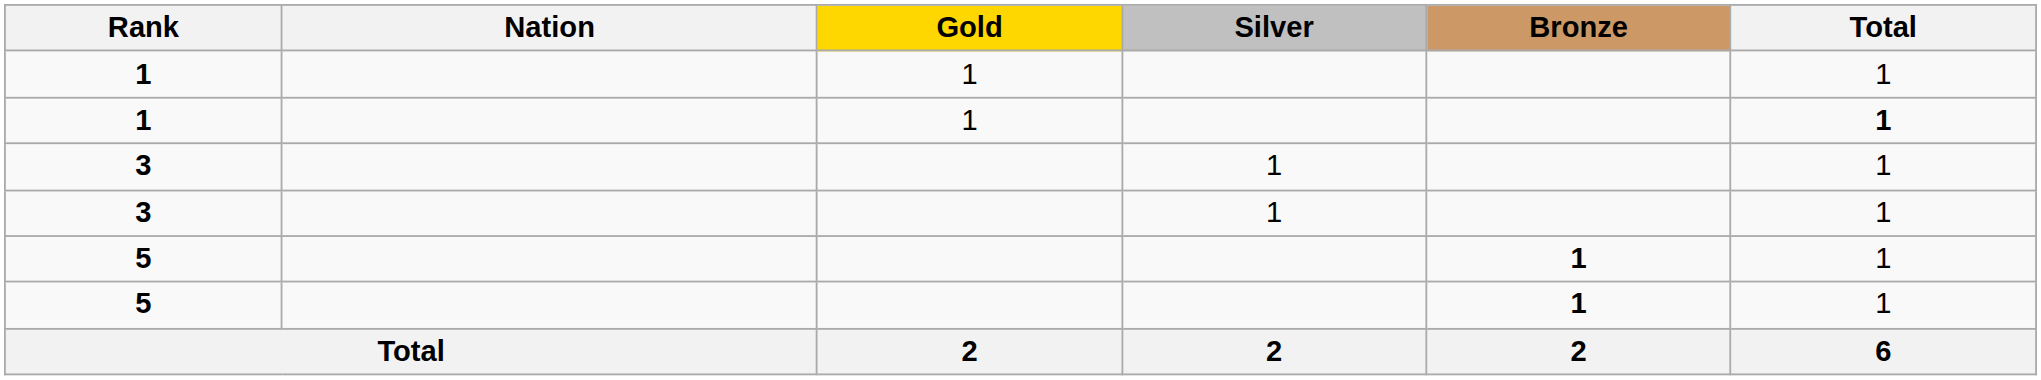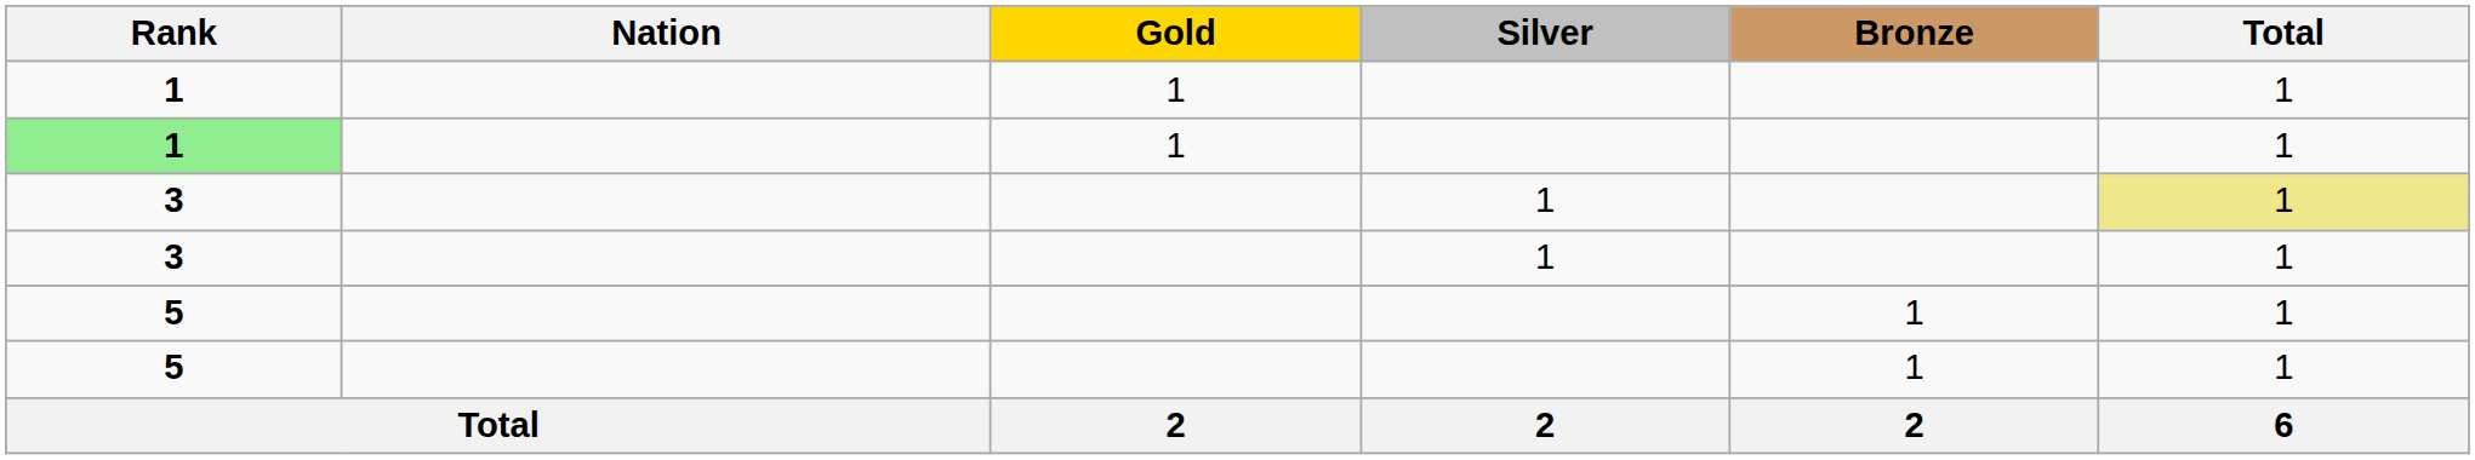row 3 | Rank: no background -> lightgreen background
row 3 | Total: bold -> normal
row 4 | Total: no background -> khaki background
row 6 | Bronze: bold -> normal
row 7 | Bronze: bold -> normal
